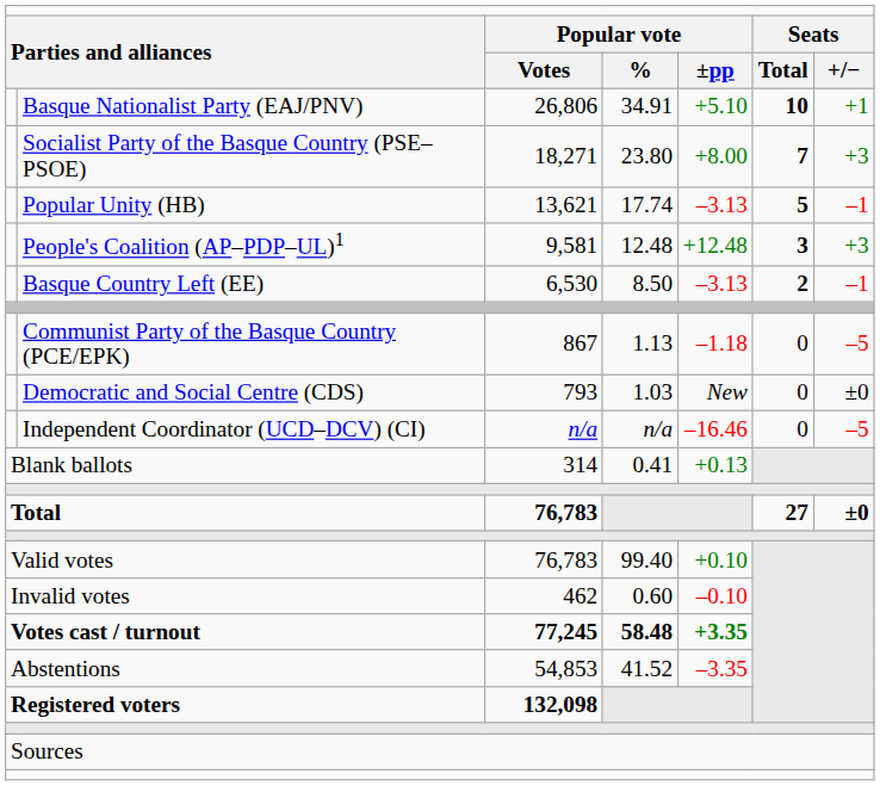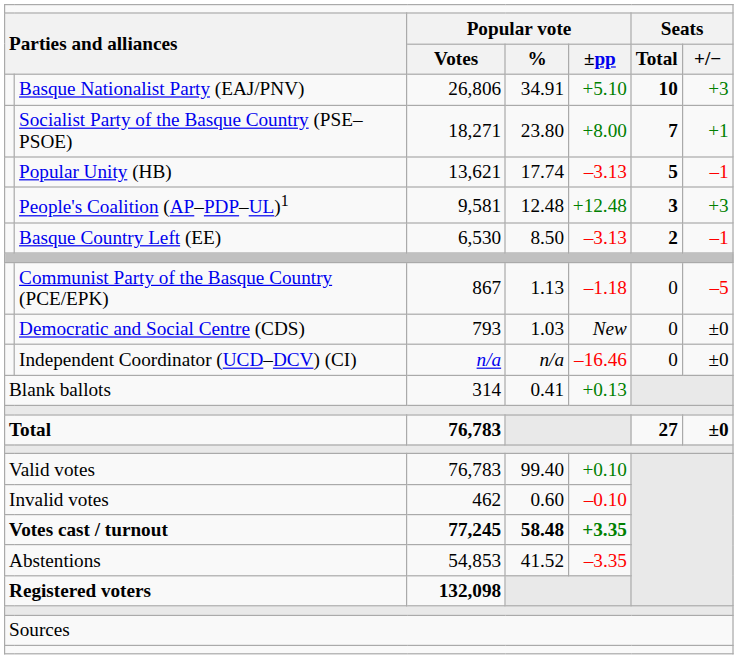Basque Nationalist Party (EAJ/PNV) | column 7: +1 -> +3
Socialist Party of the Basque Country (PSE–PSOE) | column 7: +3 -> +1
Independent Coordinator (UCD–DCV) (CI) | column 7: –5 -> ±0
